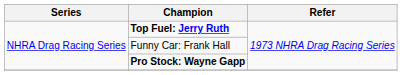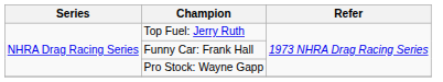Top Fuel: Jerry Ruth | Champion: bold -> normal
Pro Stock: Wayne Gapp | Champion: bold -> normal
